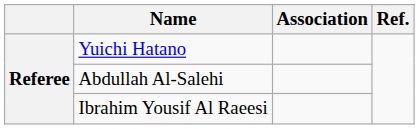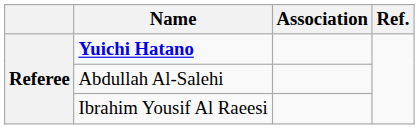Yuichi Hatano | Name: normal -> bold
